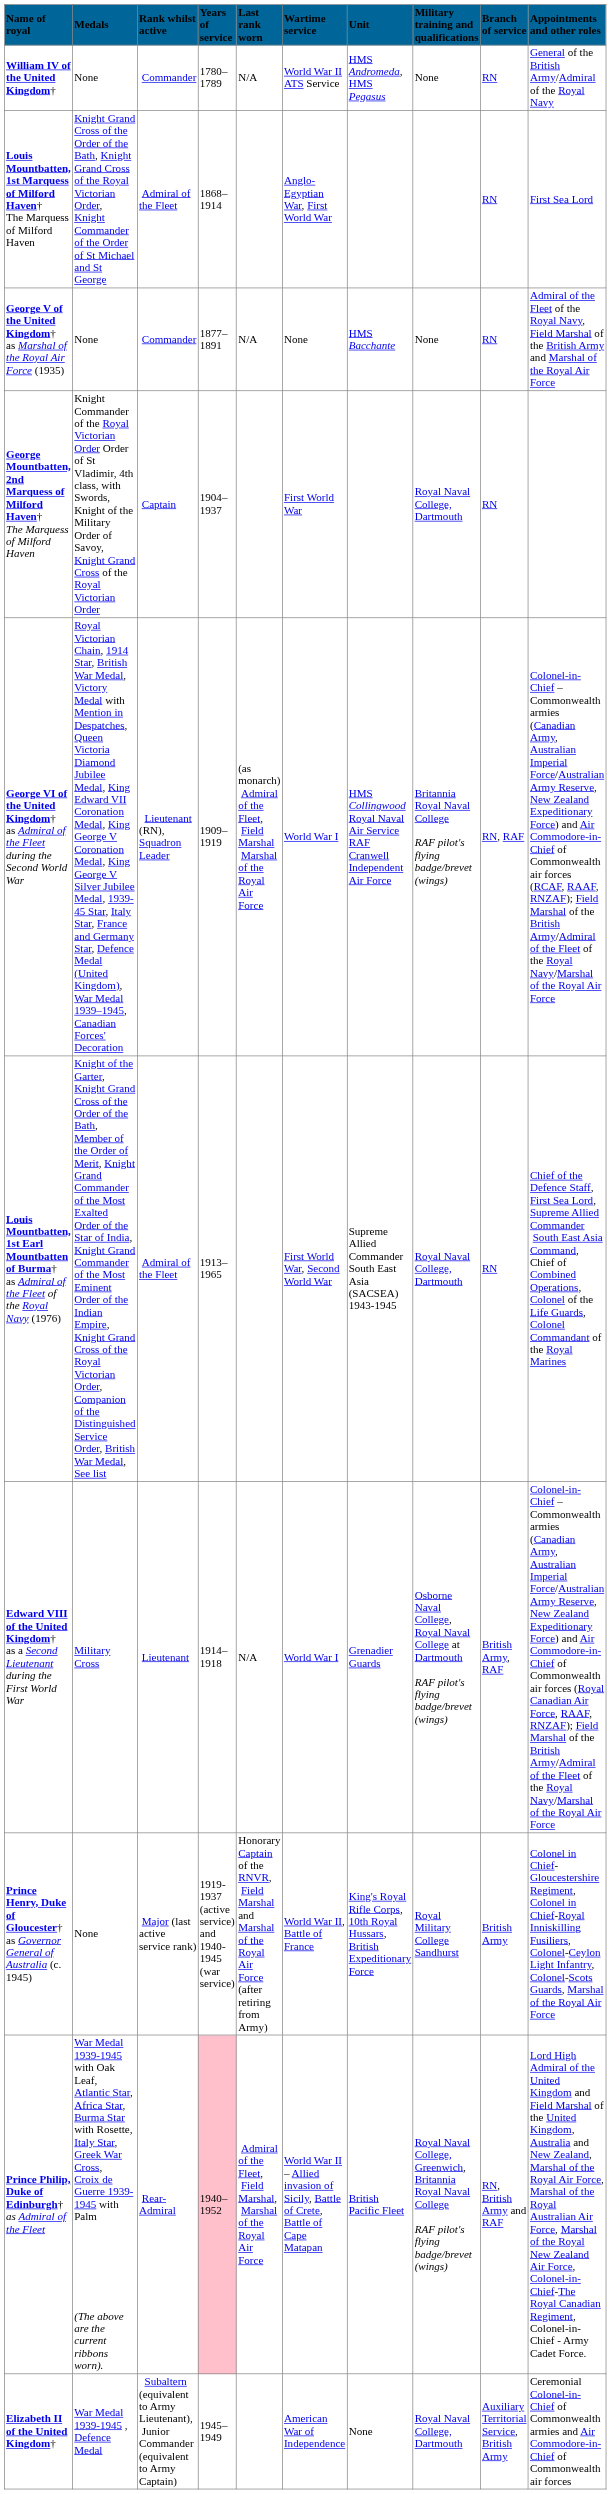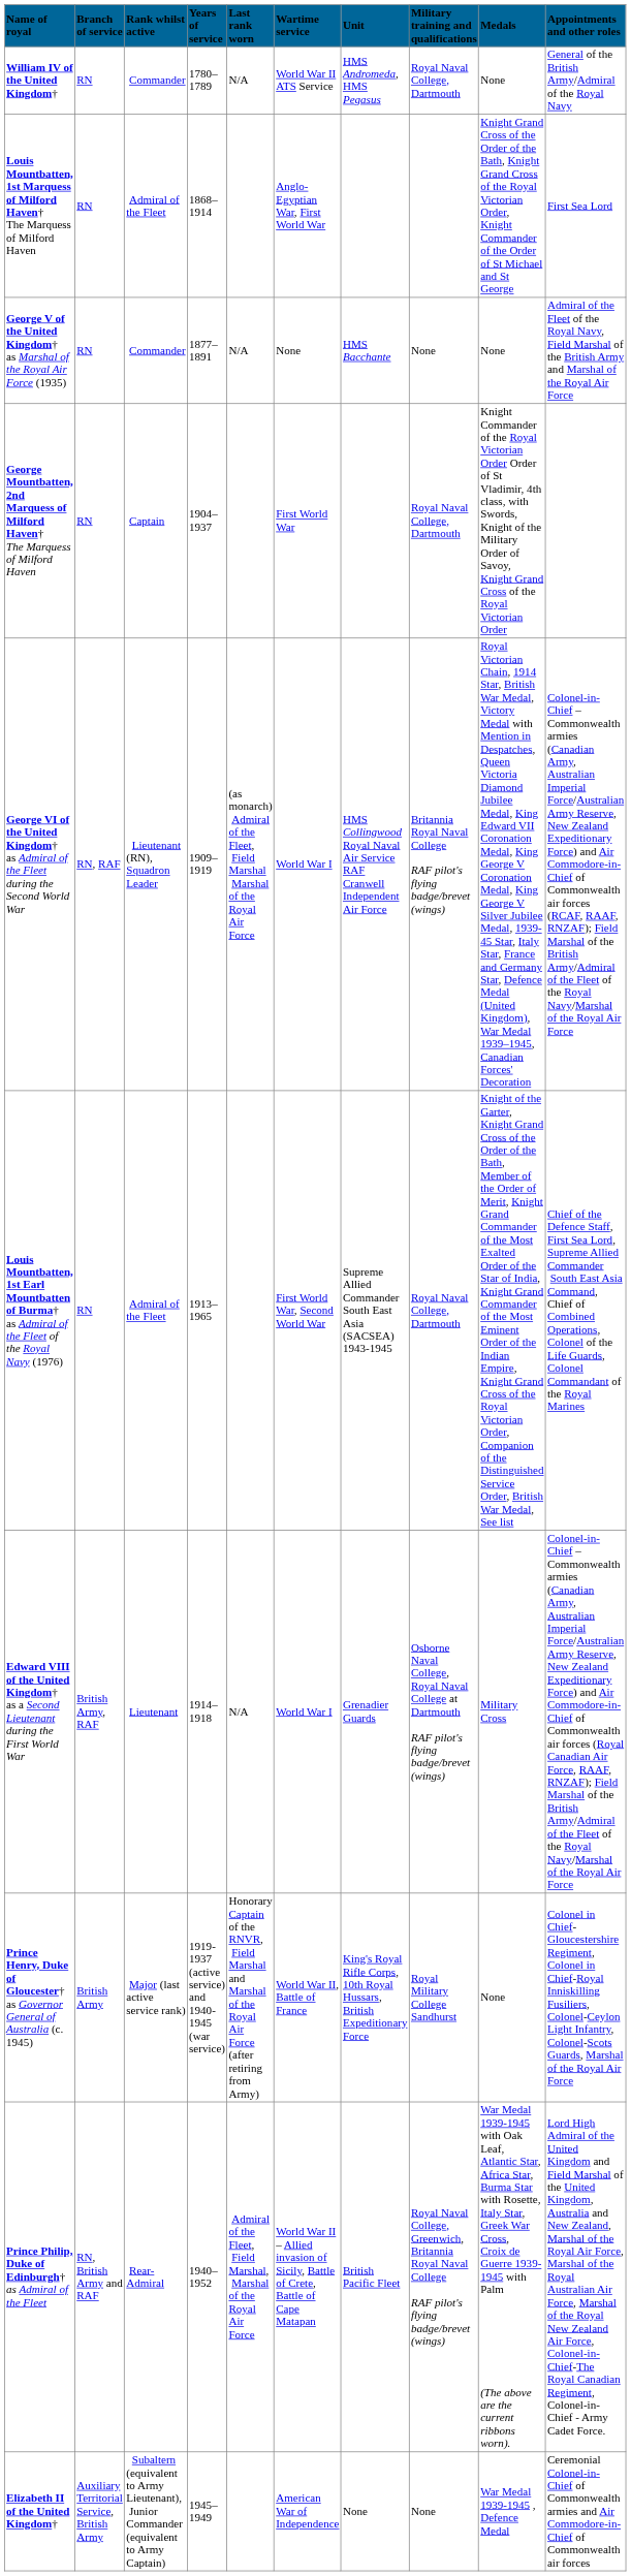columns swapped: Branch of service <-> Medals
William IV of the United Kingdom† | Military training and qualifications: None -> Royal Naval College, Dartmouth
Prince Philip, Duke of Edinburgh† as Admiral of the Fleet | Years of service: pink background -> no background
Elizabeth II of the United Kingdom† | Military training and qualifications: Royal Naval College, Dartmouth -> None
